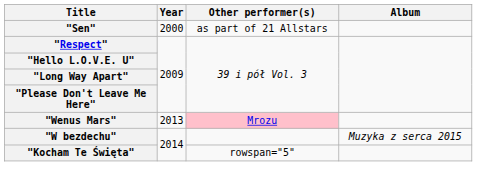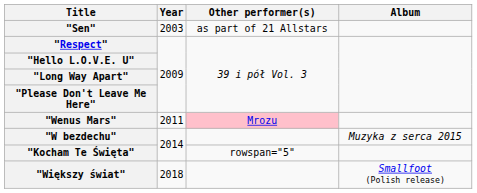"Sen" | Year: 2000 -> 2003
"Wenus Mars" | Year: 2013 -> 2011
+ row: "Większy świat" | 2018 | Smallfoot (Polish release)
